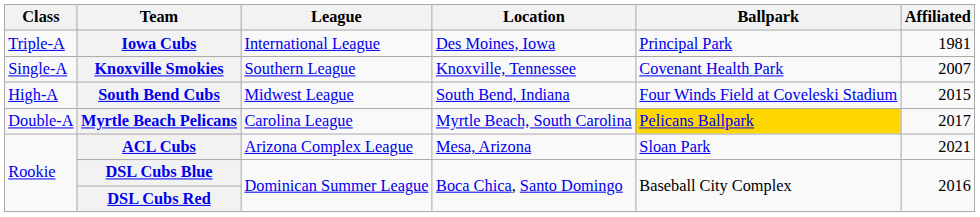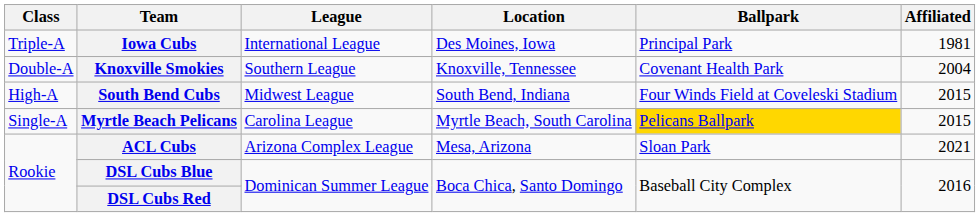Knoxville Smokies | Class: Single-A -> Double-A
Knoxville Smokies | Affiliated: 2007 -> 2004
Myrtle Beach Pelicans | Class: Double-A -> Single-A
Myrtle Beach Pelicans | Affiliated: 2017 -> 2015
